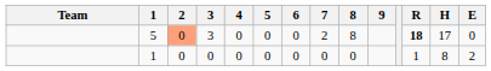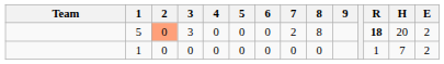row 2 | H: 17 -> 20
row 2 | E: 0 -> 2
row 3 | H: 8 -> 7
